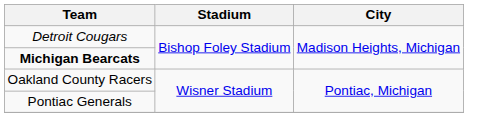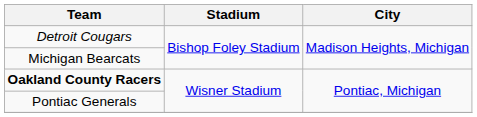Michigan Bearcats | Team: bold -> normal
Oakland County Racers | Team: normal -> bold
